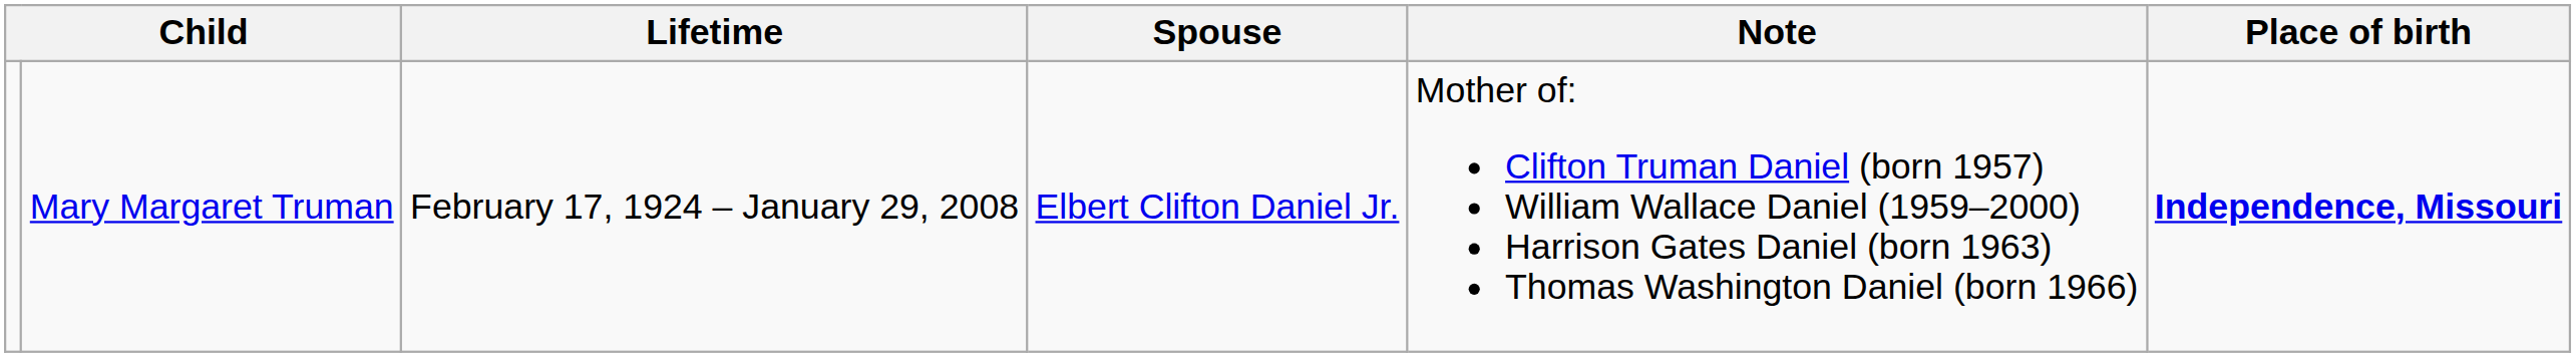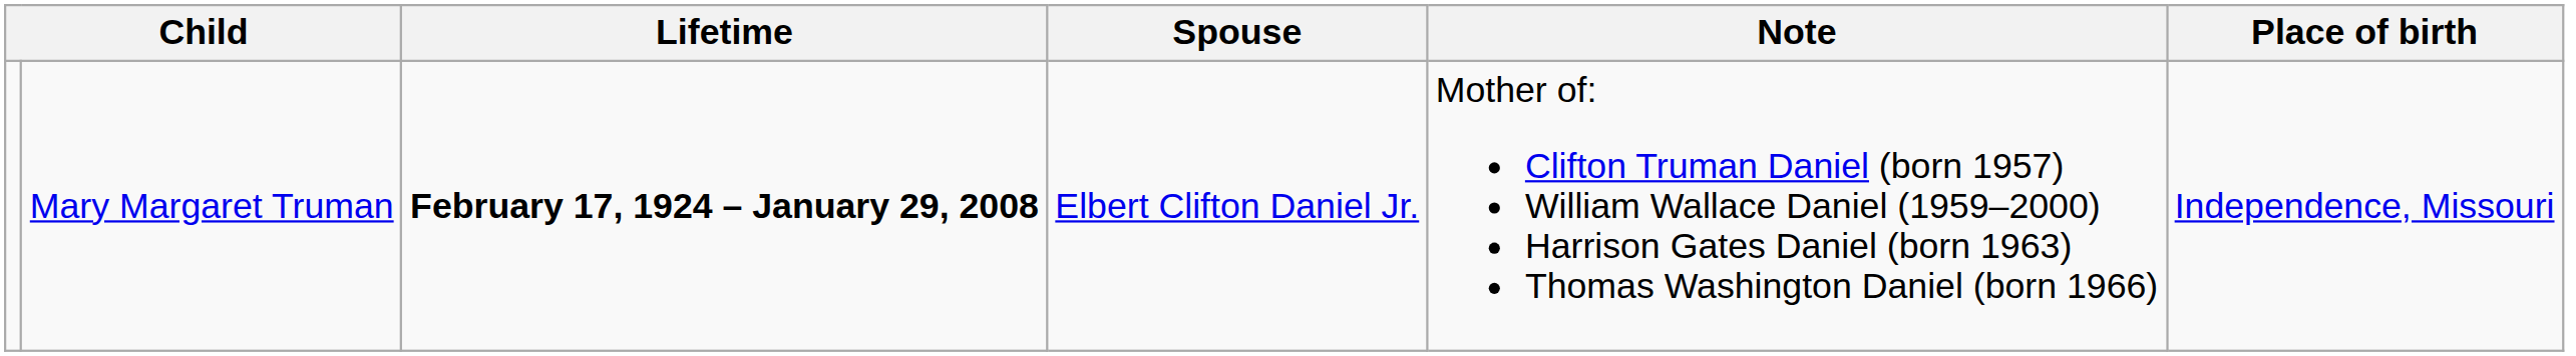Mary Margaret Truman | Lifetime: normal -> bold
Mary Margaret Truman | Place of birth: bold -> normal
